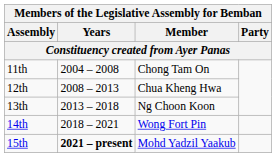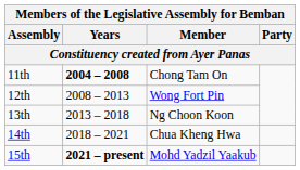11th | Years: normal -> bold
12th | Member: Chua Kheng Hwa -> Wong Fort Pin
14th | Member: Wong Fort Pin -> Chua Kheng Hwa
